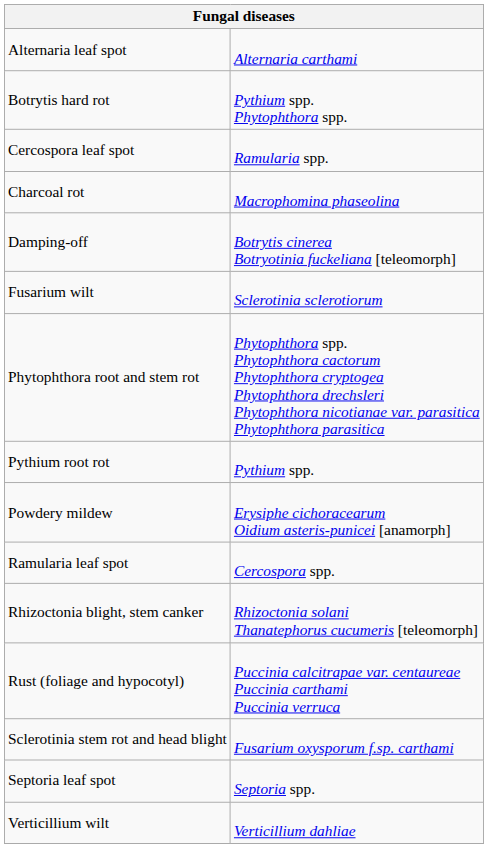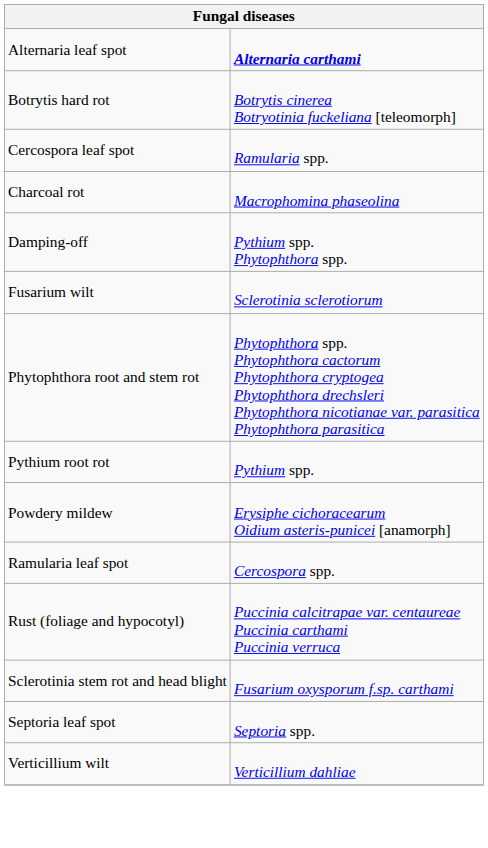Alternaria leaf spot | column 2: normal -> bold
Botrytis hard rot | column 2: Pythium spp. Phytophthora spp. -> Botrytis cinerea Botryotinia fuckeliana [teleomorph]
Damping-off | column 2: Botrytis cinerea Botryotinia fuckeliana [teleomorph] -> Pythium spp. Phytophthora spp.
- row: Rhizoctonia blight, stem canker | Rhizoctonia solani Thanatephorus cucumeris [teleomorph]
